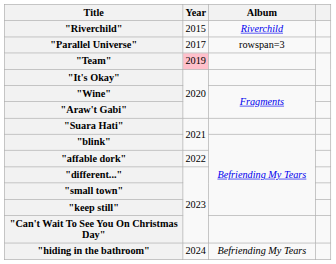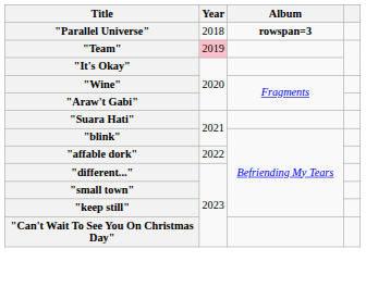- row: "Riverchild" | 2015 | Riverchild
"Parallel Universe" | Year: 2017 -> 2018
"Parallel Universe" | Album: normal -> bold
- row: "hiding in the bathroom" | 2024 | Befriending My Tears
